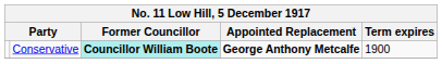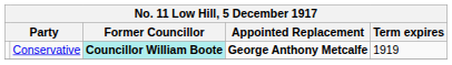Conservative | Term expires: 1900 -> 1919
